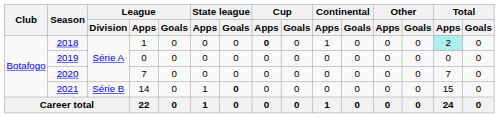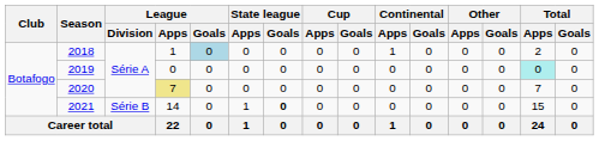2018 | League / Goals: no background -> lightblue background
2018 | Cup / Apps: bold -> normal
2018 | Total / Apps: paleturquoise background -> no background
2019 | Total / Apps: no background -> paleturquoise background
2020 | League / Apps: no background -> khaki background
